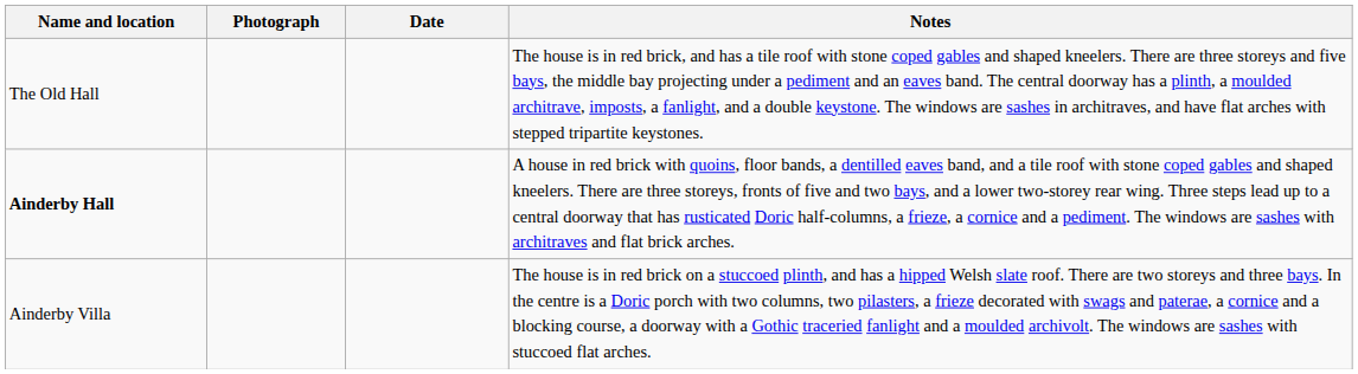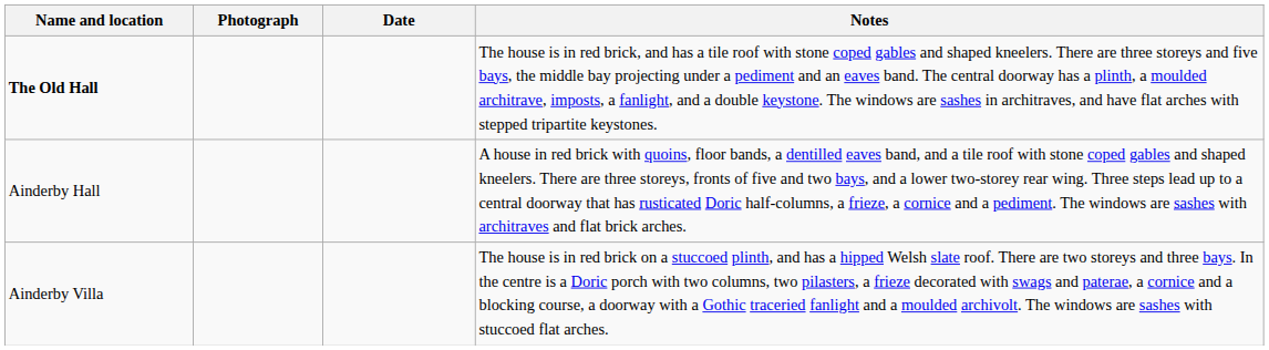The Old Hall | Name and location: normal -> bold
Ainderby Hall | Name and location: bold -> normal
